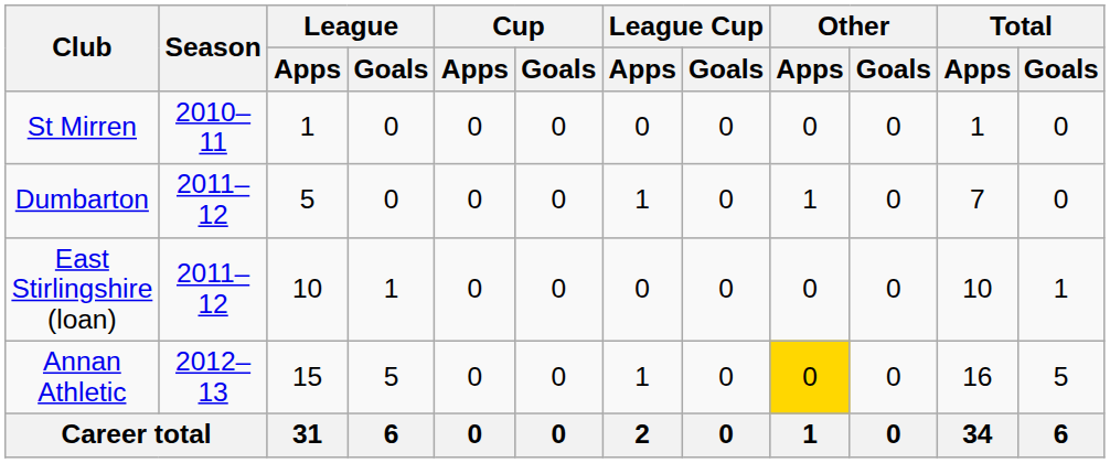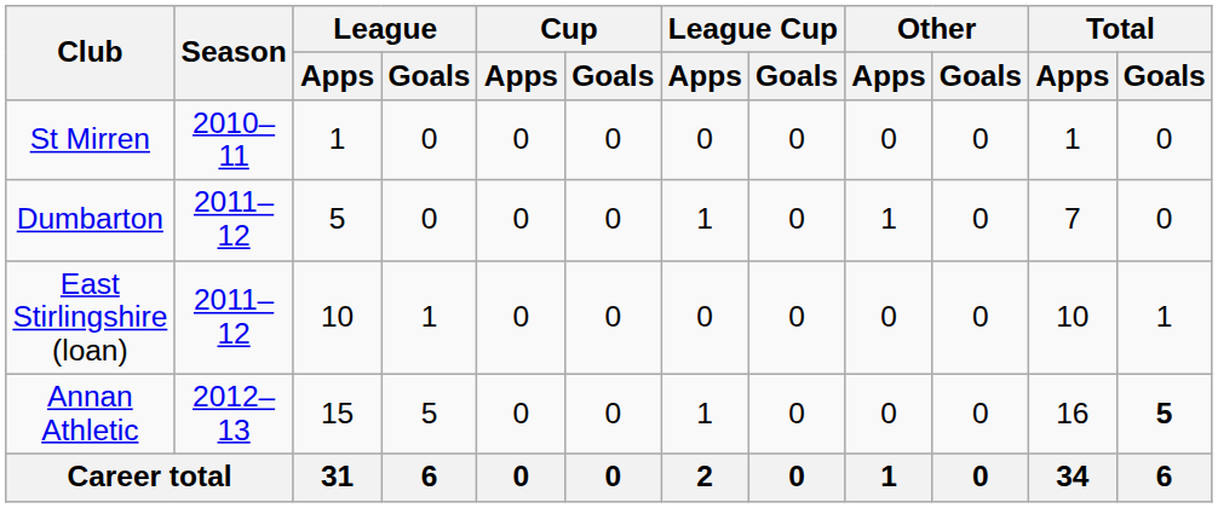Annan Athletic | Other / Apps: gold background -> no background
Annan Athletic | Total / Goals: normal -> bold
